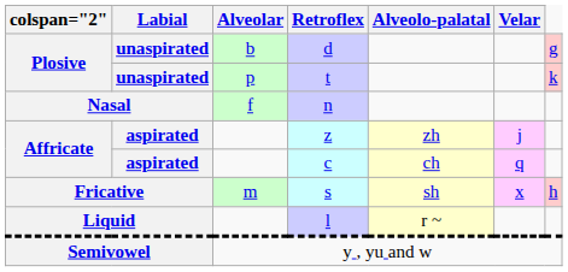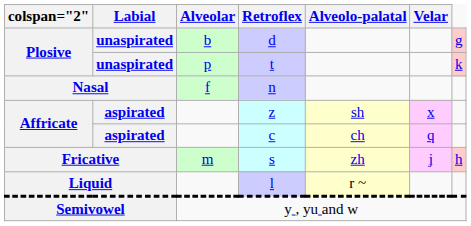z | Alveolo-palatal: zh -> sh
z | Velar: j -> x
s | Alveolo-palatal: sh -> zh
s | Velar: x -> j
